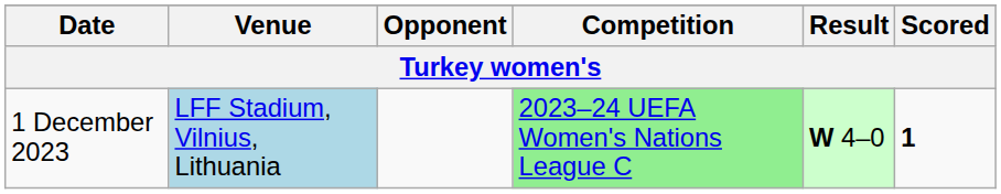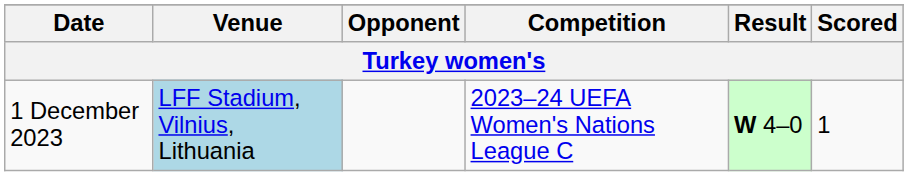1 December 2023 | Competition: lightgreen background -> no background
1 December 2023 | Scored: bold -> normal
